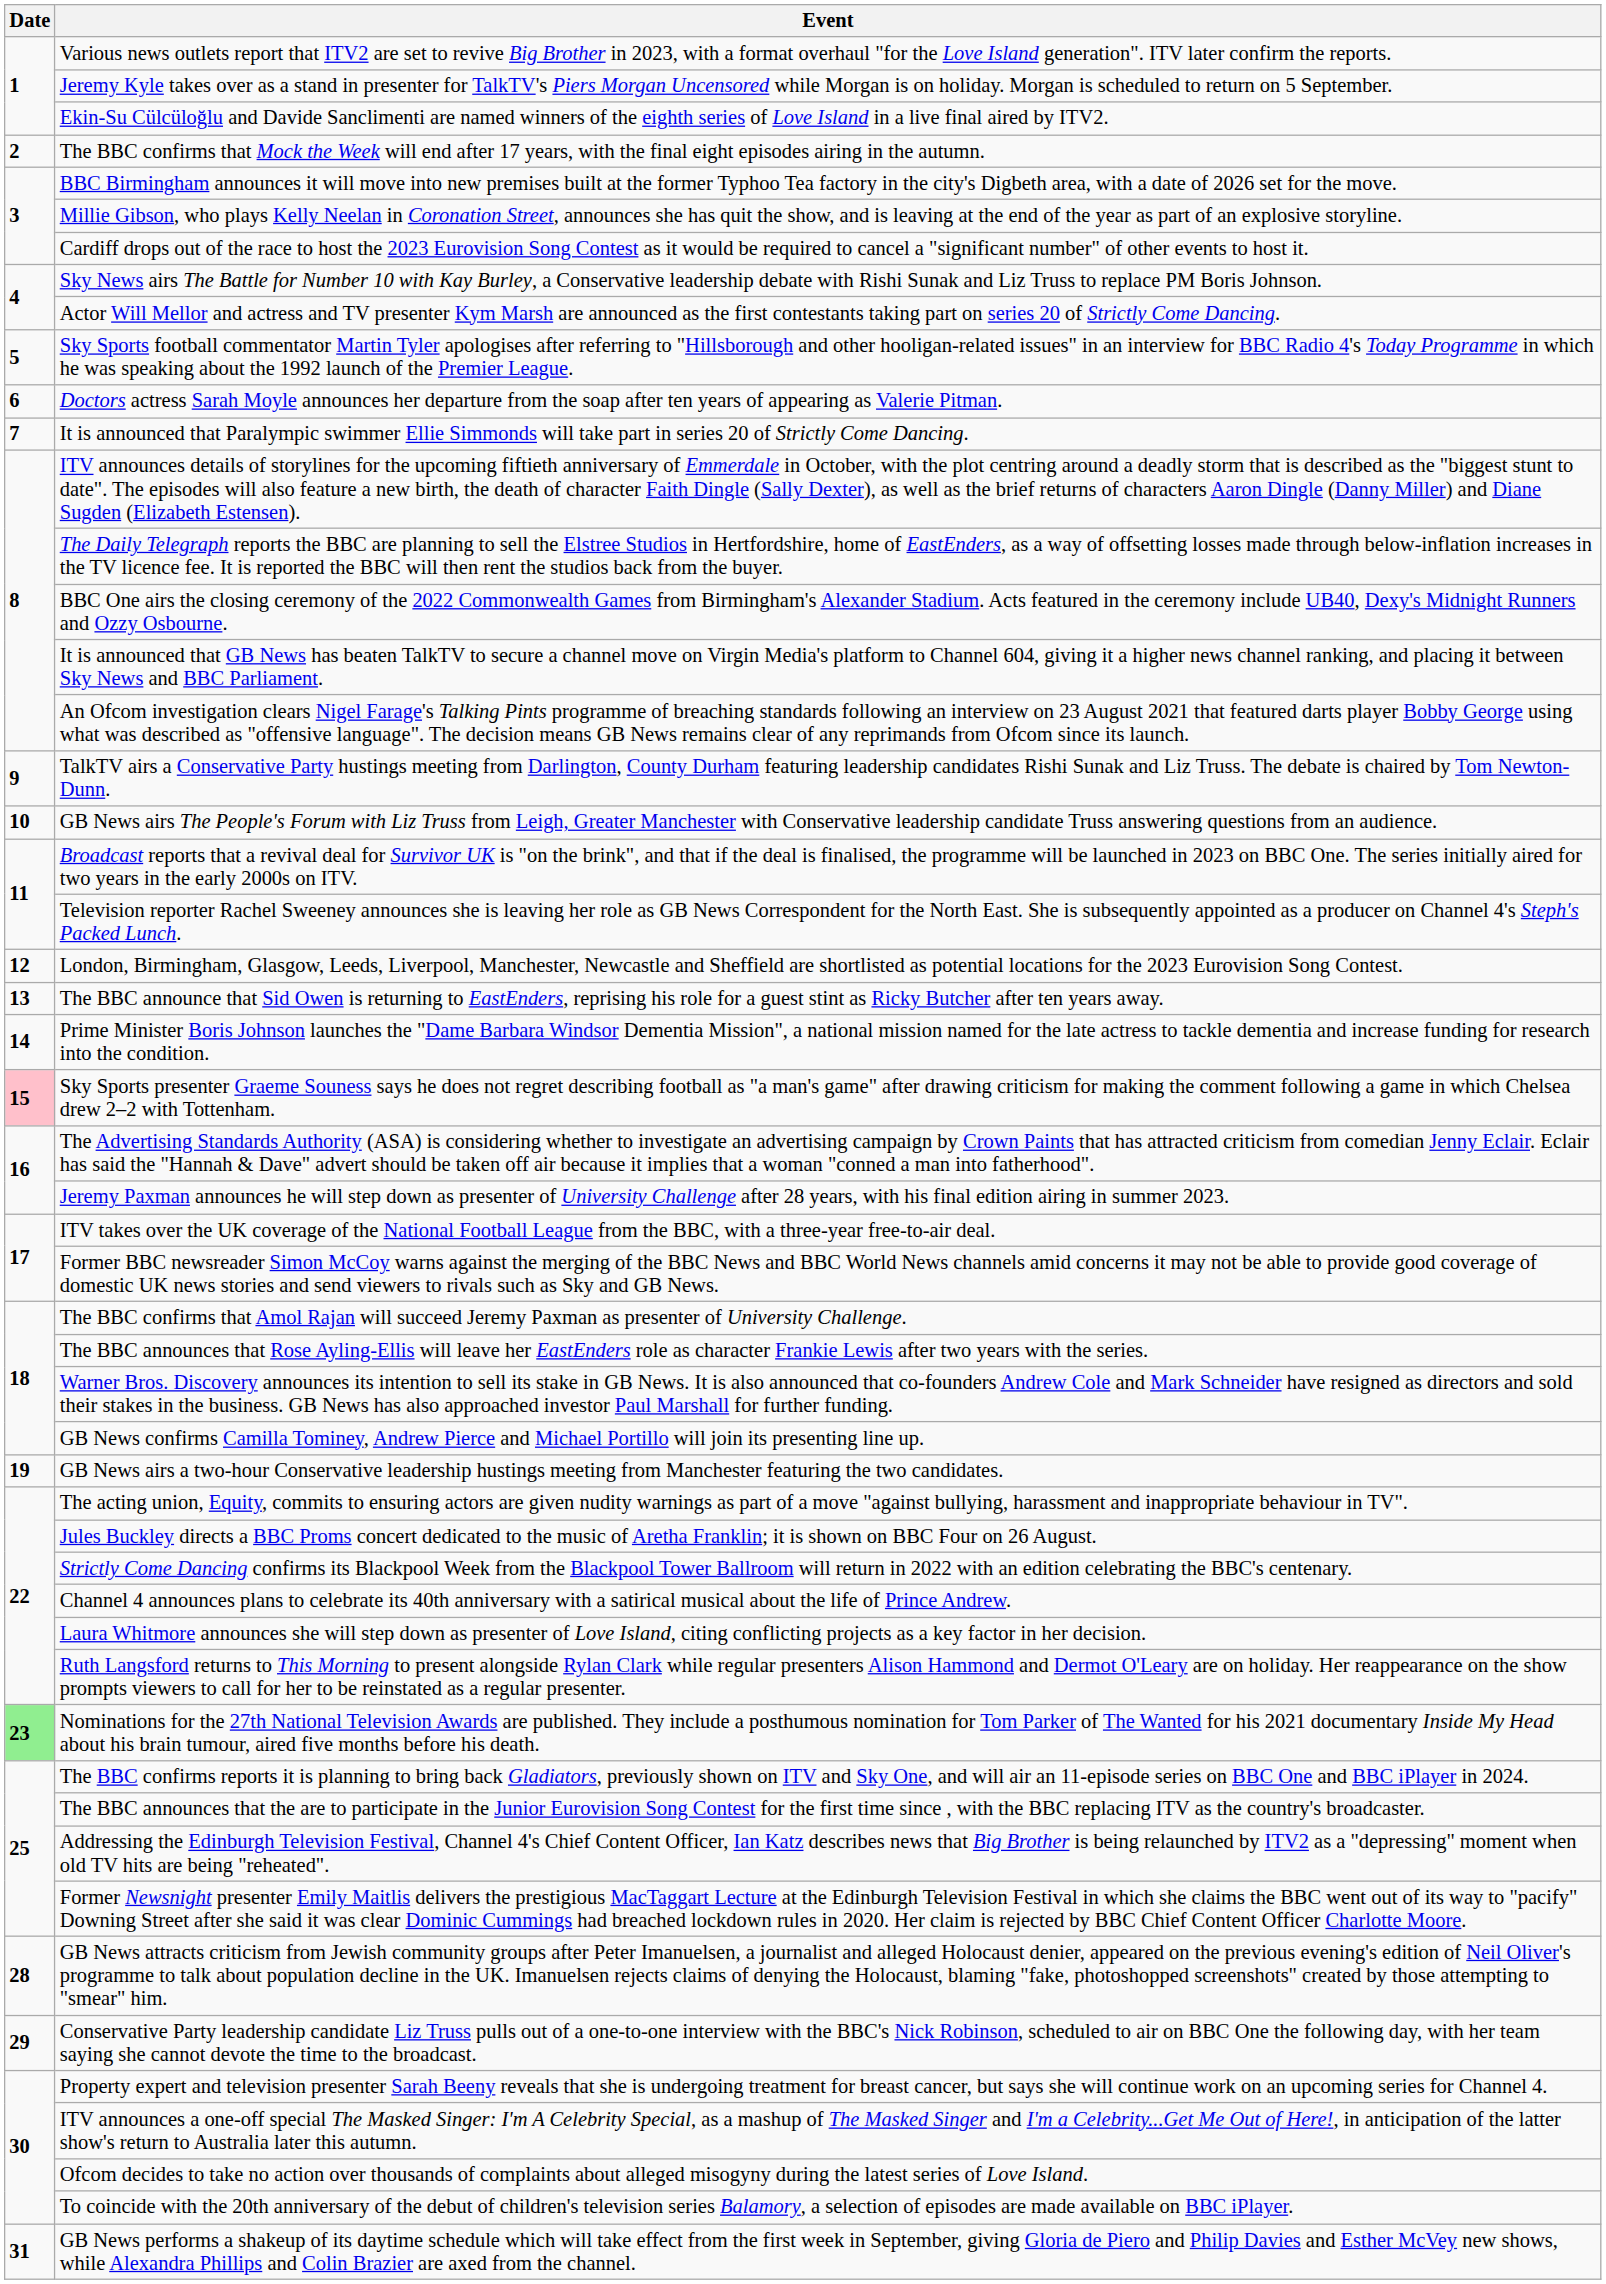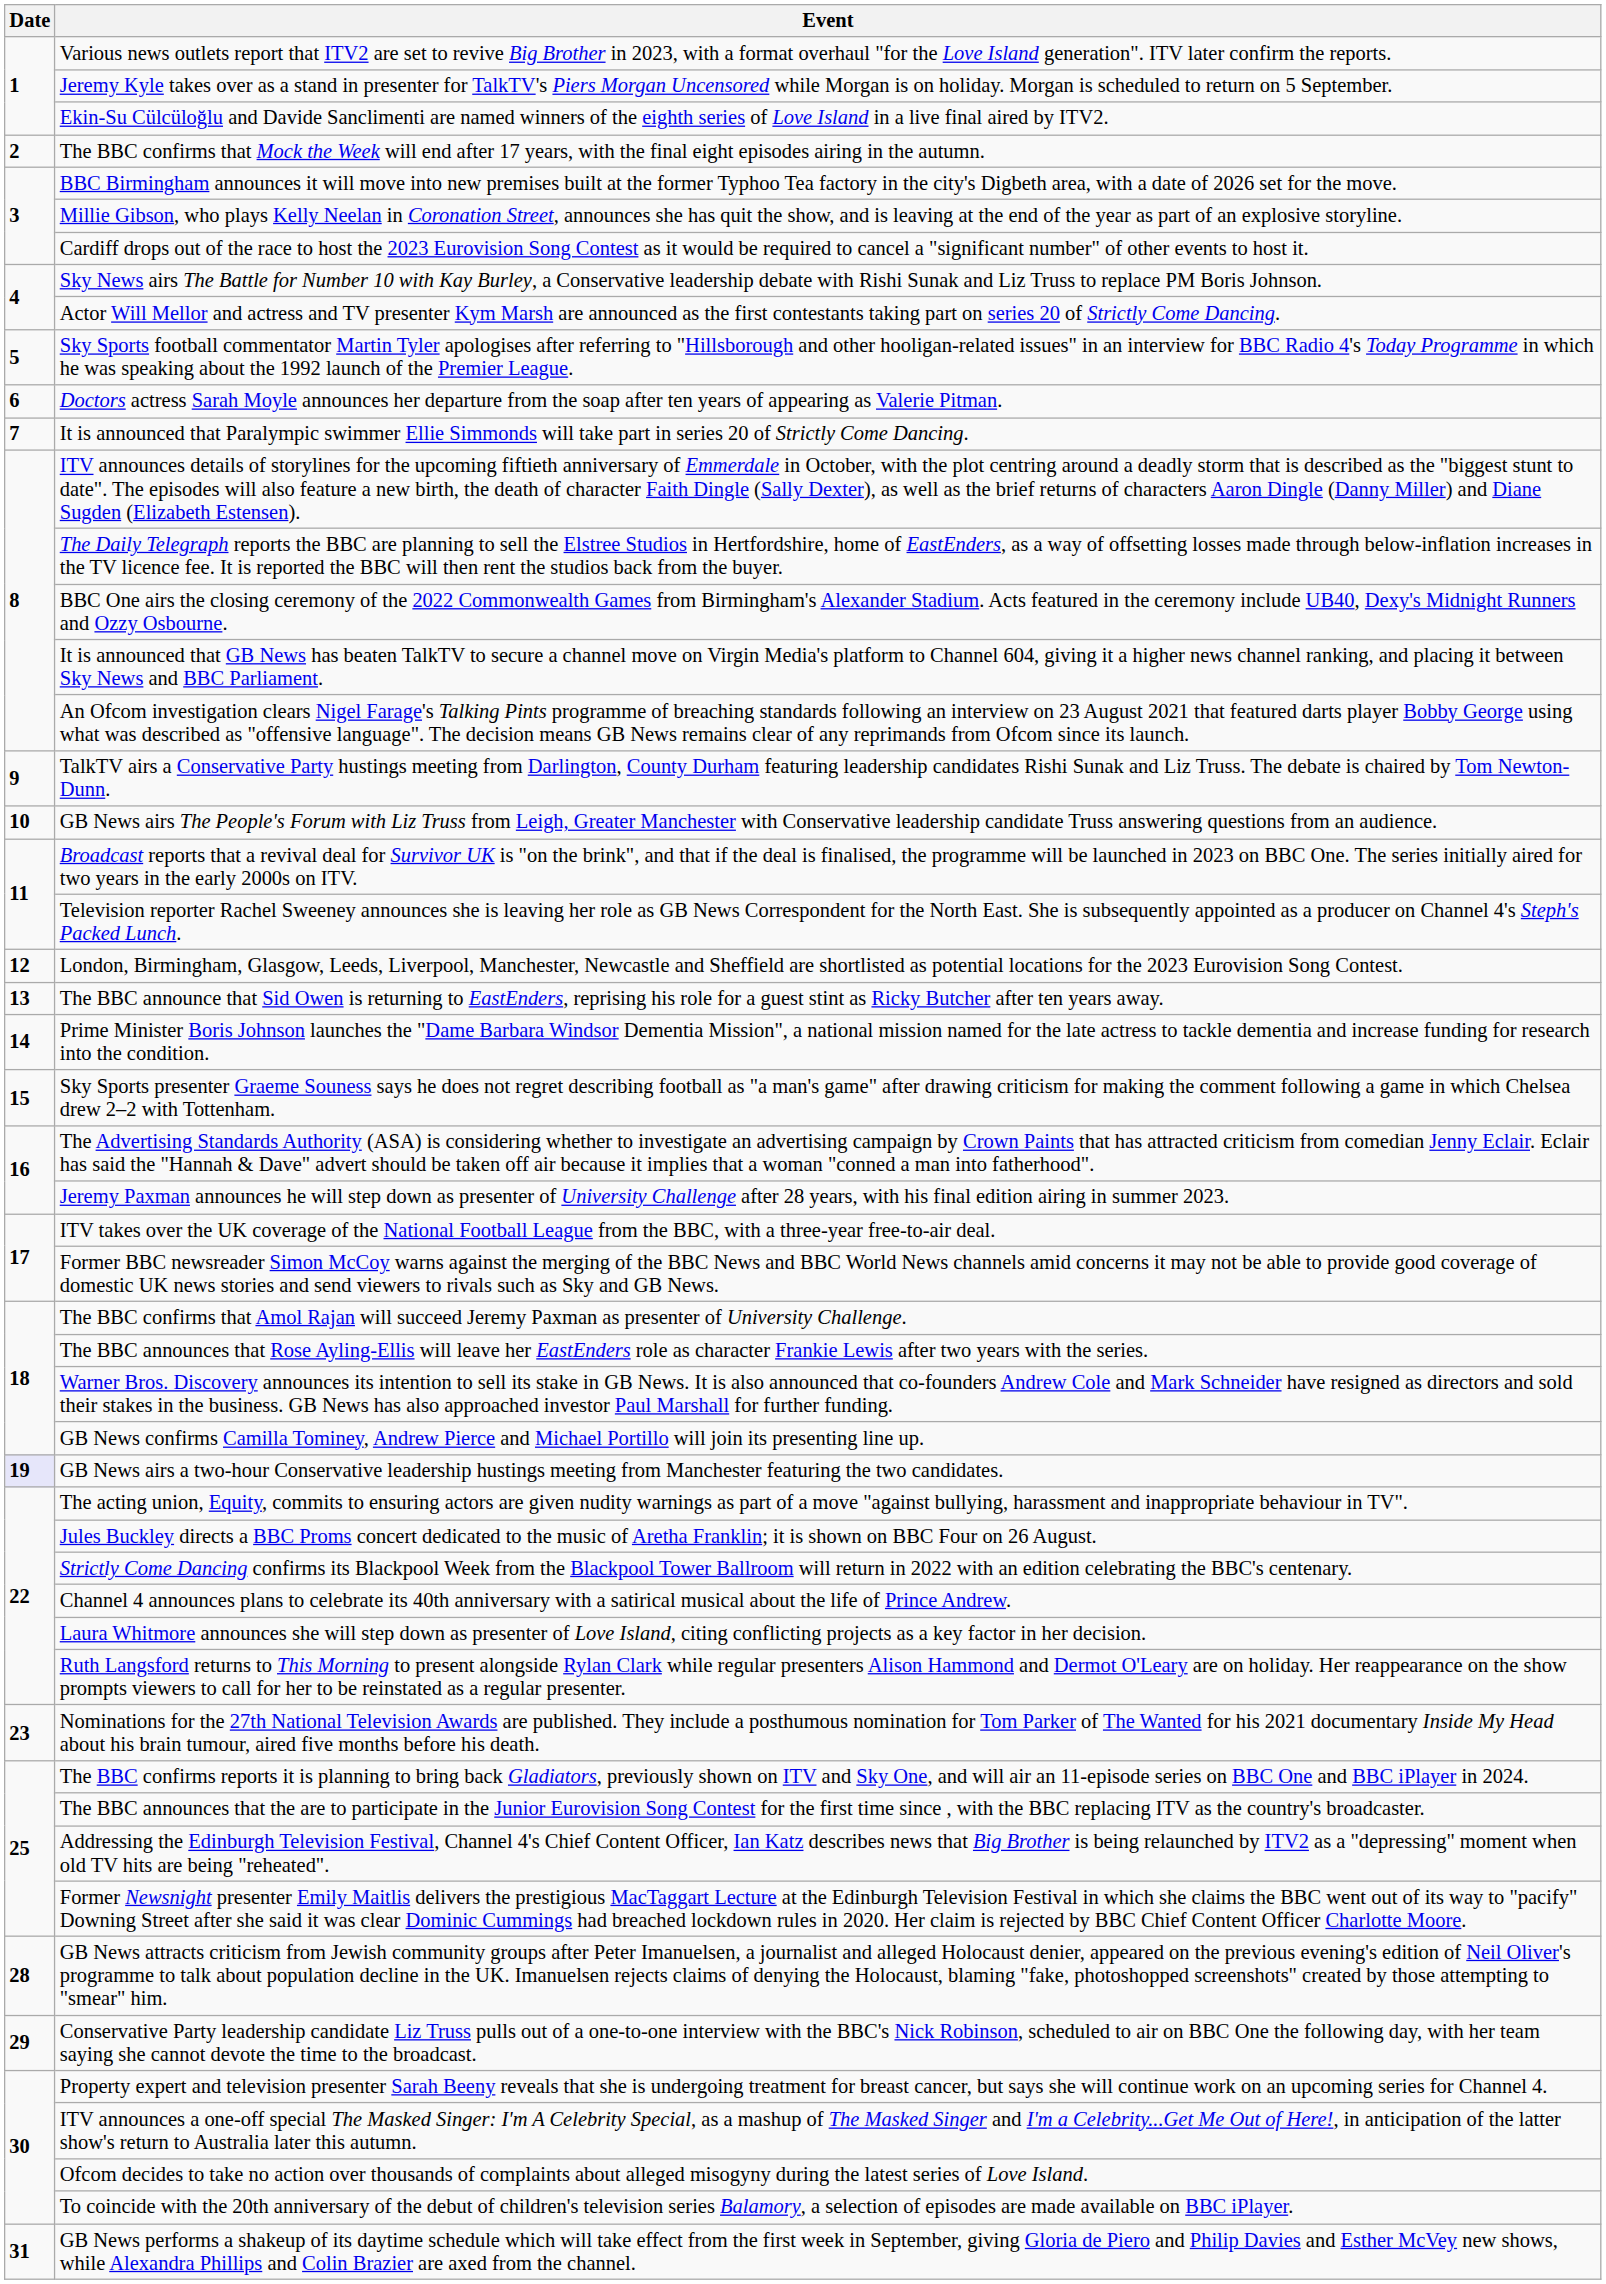row 26 | Date: pink background -> no background
row 35 | Date: no background -> lavender background
row 42 | Date: lightgreen background -> no background
